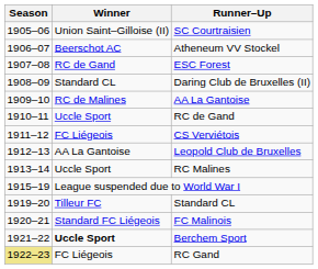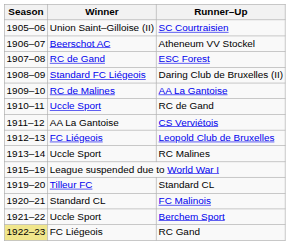Daring Club de Bruxelles (II) | Winner: Standard CL -> Standard FC Liégeois
CS Verviétois | Winner: FC Liégeois -> AA La Gantoise
Leopold Club de Bruxelles | Winner: AA La Gantoise -> FC Liégeois
FC Malinois | Winner: Standard FC Liégeois -> Standard CL
Berchem Sport | Winner: bold -> normal
